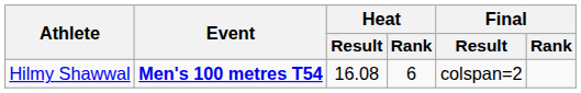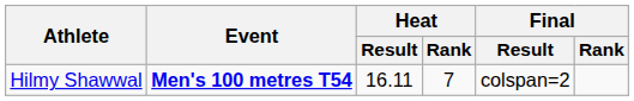Hilmy Shawwal | Heat / Result: 16.08 -> 16.11
Hilmy Shawwal | Heat / Rank: 6 -> 7
